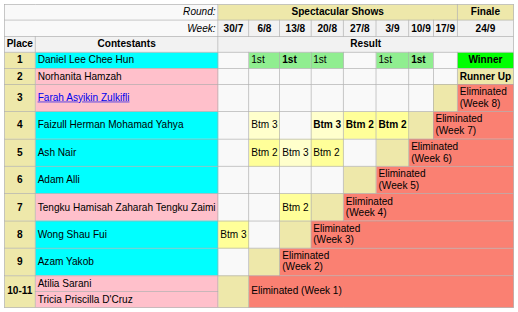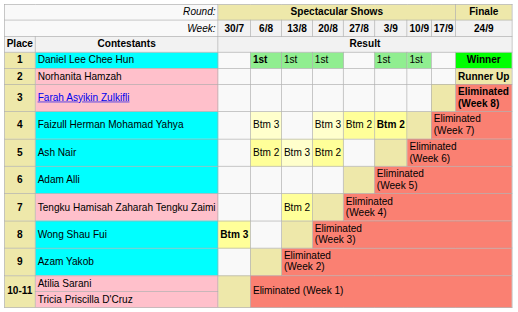Daniel Lee Chee Hun | column 4: normal -> bold
Daniel Lee Chee Hun | column 5: bold -> normal
Daniel Lee Chee Hun | column 9: bold -> normal
Farah Asyikin Zulkifli | column 11: normal -> bold
Faizull Herman Mohamad Yahya | column 6: bold -> normal
Faizull Herman Mohamad Yahya | column 7: bold -> normal
Wong Shau Fui | column 3: normal -> bold
